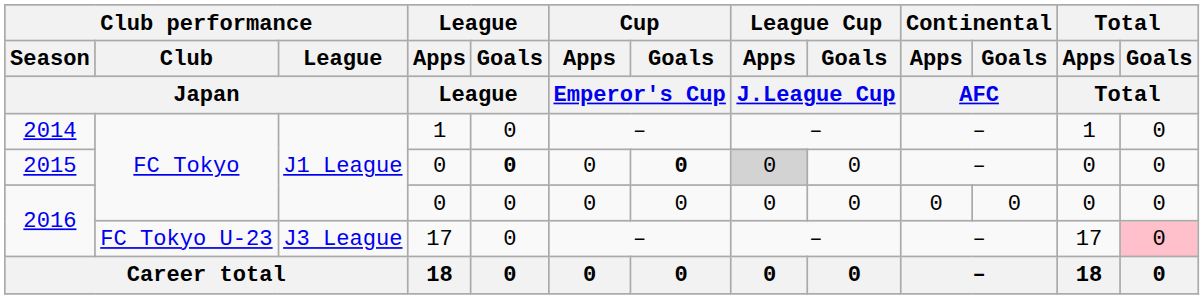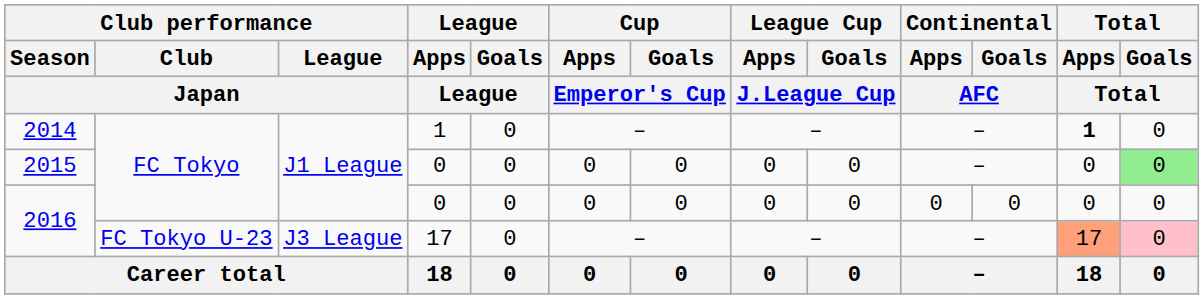2014 | Total / Apps / Total: normal -> bold
2015 | League / Goals / League: bold -> normal
2015 | Cup / Goals / Emperor's Cup: bold -> normal
2015 | League Cup / Apps / J.League Cup: lightgrey background -> no background
2015 | Total / Goals / Total: no background -> lightgreen background
2016 / 17 | Total / Apps / Total: no background -> lightsalmon background
